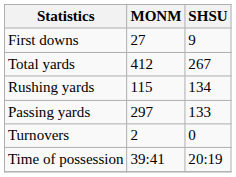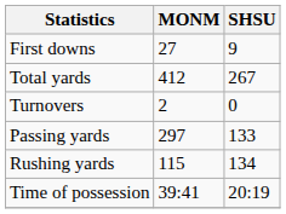rows swapped: Rushing yards <-> Turnovers
